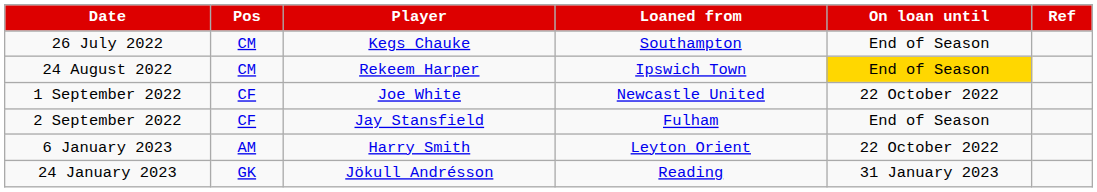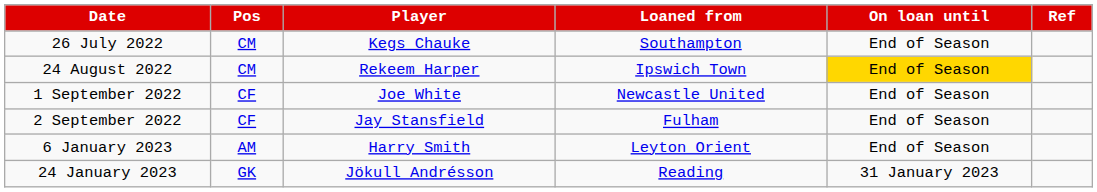1 September 2022 | On loan until: 22 October 2022 -> End of Season
6 January 2023 | On loan until: 22 October 2022 -> End of Season
